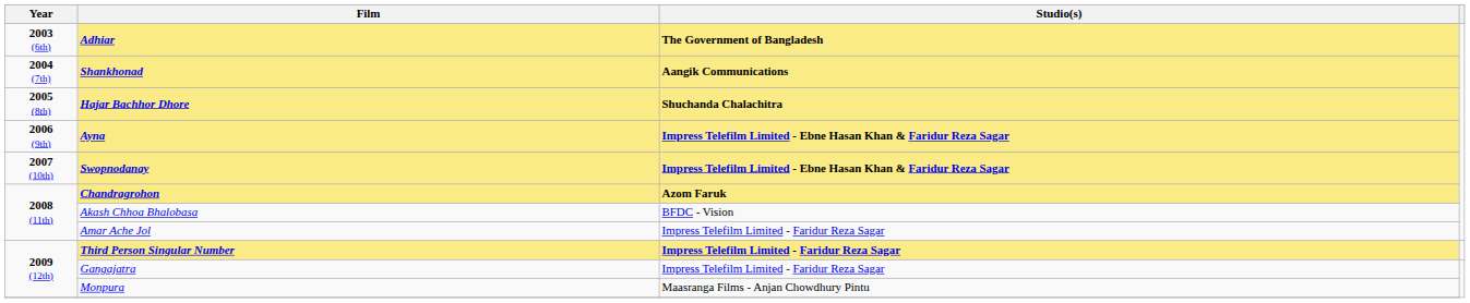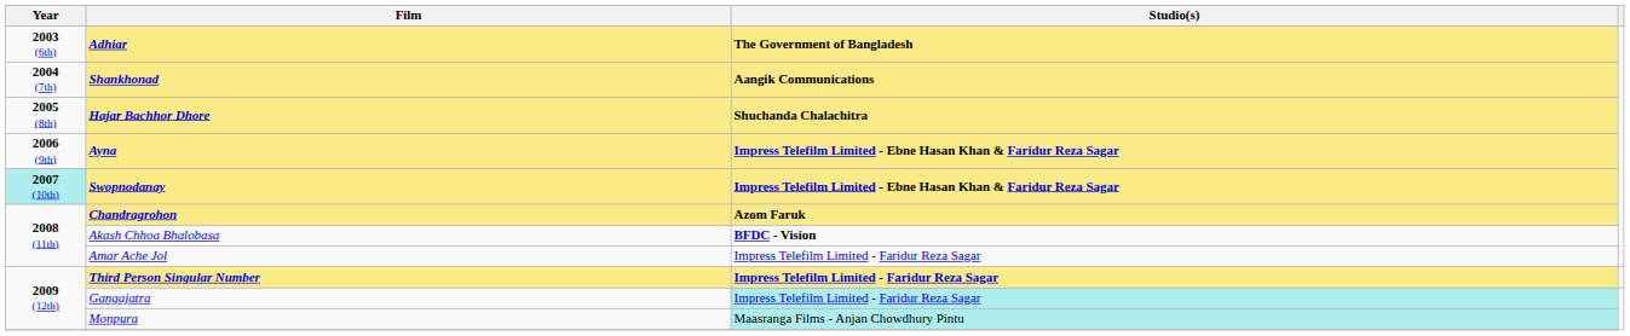Swopnodanay | Year: no background -> paleturquoise background
Akash Chhoa Bhalobasa | Studio(s): normal -> bold
Gangajatra | Studio(s): no background -> paleturquoise background
Monpura | Studio(s): no background -> paleturquoise background
